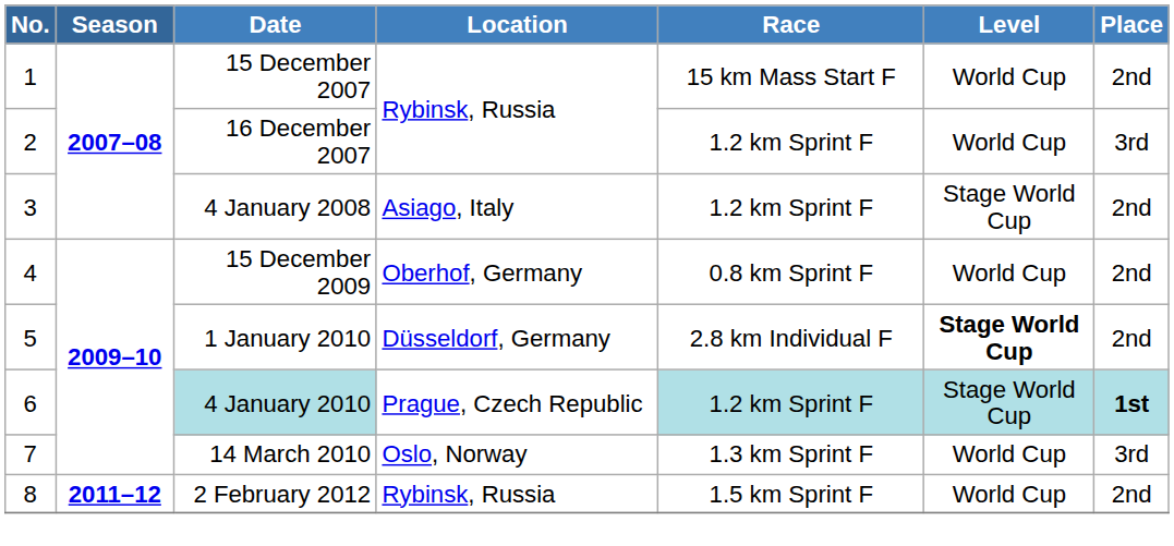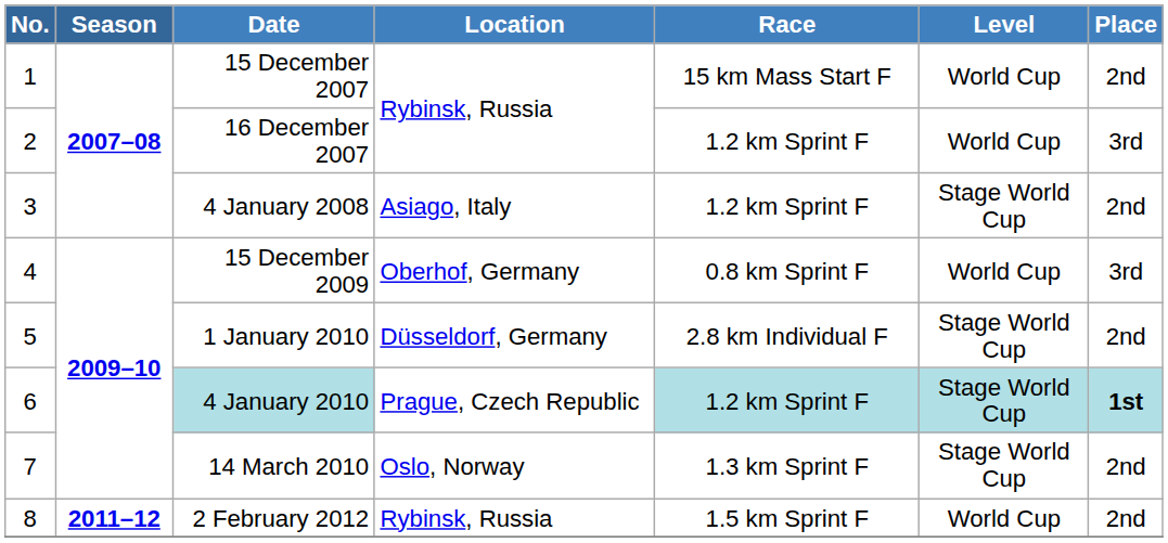15 December 2009 | Place: 2nd -> 3rd
1 January 2010 | Level: bold -> normal
14 March 2010 | Level: World Cup -> Stage World Cup
14 March 2010 | Place: 3rd -> 2nd
